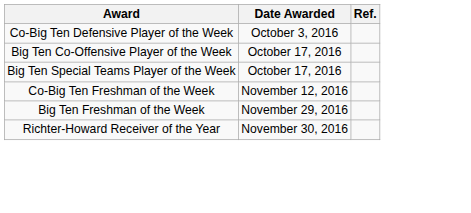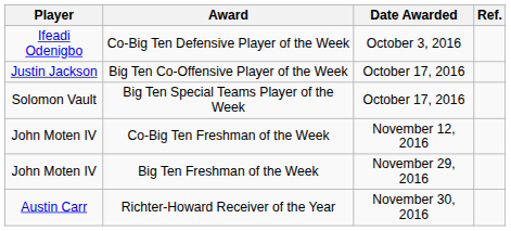+ column: Player | Ifeadi Odenigbo | Justin Jackson | Solomon Vault | John Moten IV | John Moten IV | Austin Carr
